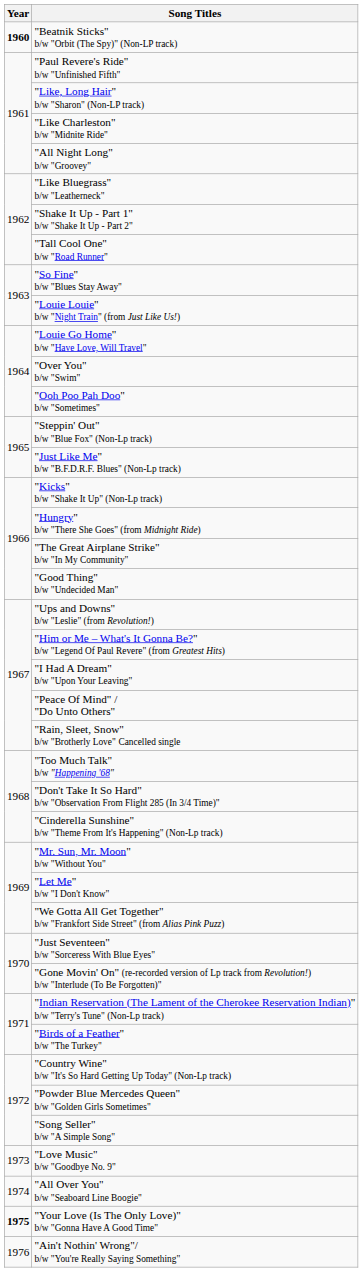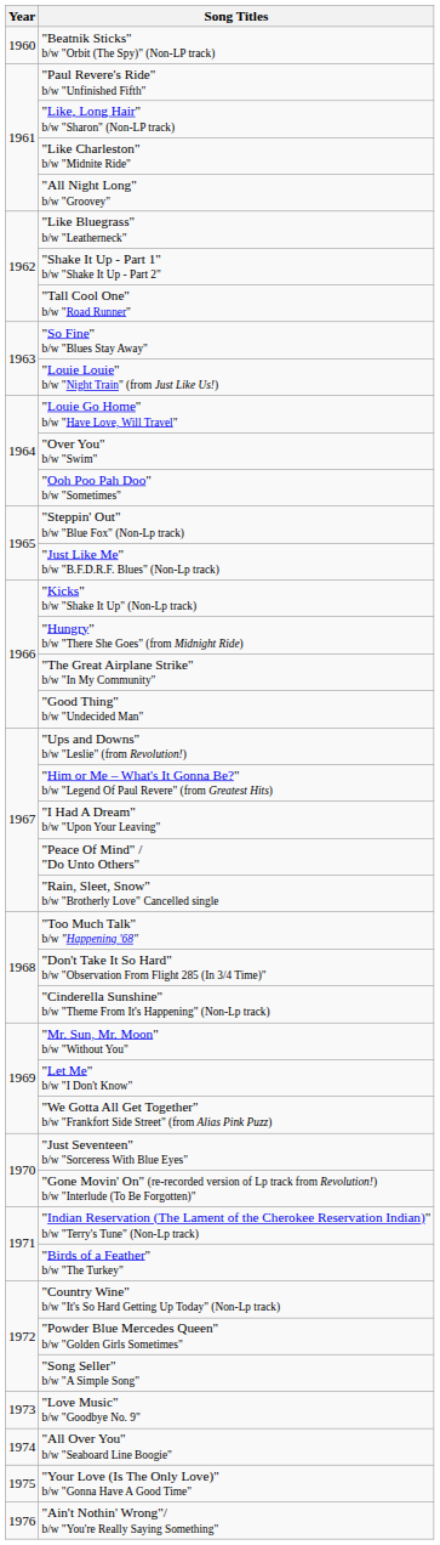"Beatnik Sticks" b/w "Orbit (The Spy)" (Non-LP track) | Year: bold -> normal
"Your Love (Is The Only Love)" b/w "Gonna Have A Good Time" | Year: bold -> normal
